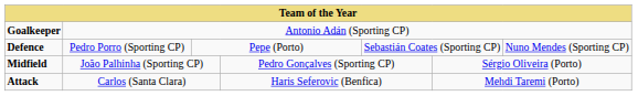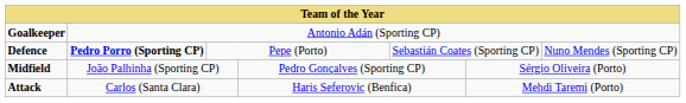Defence | column 2: normal -> bold
